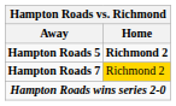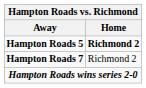Hampton Roads 7 | Home: gold background -> no background
